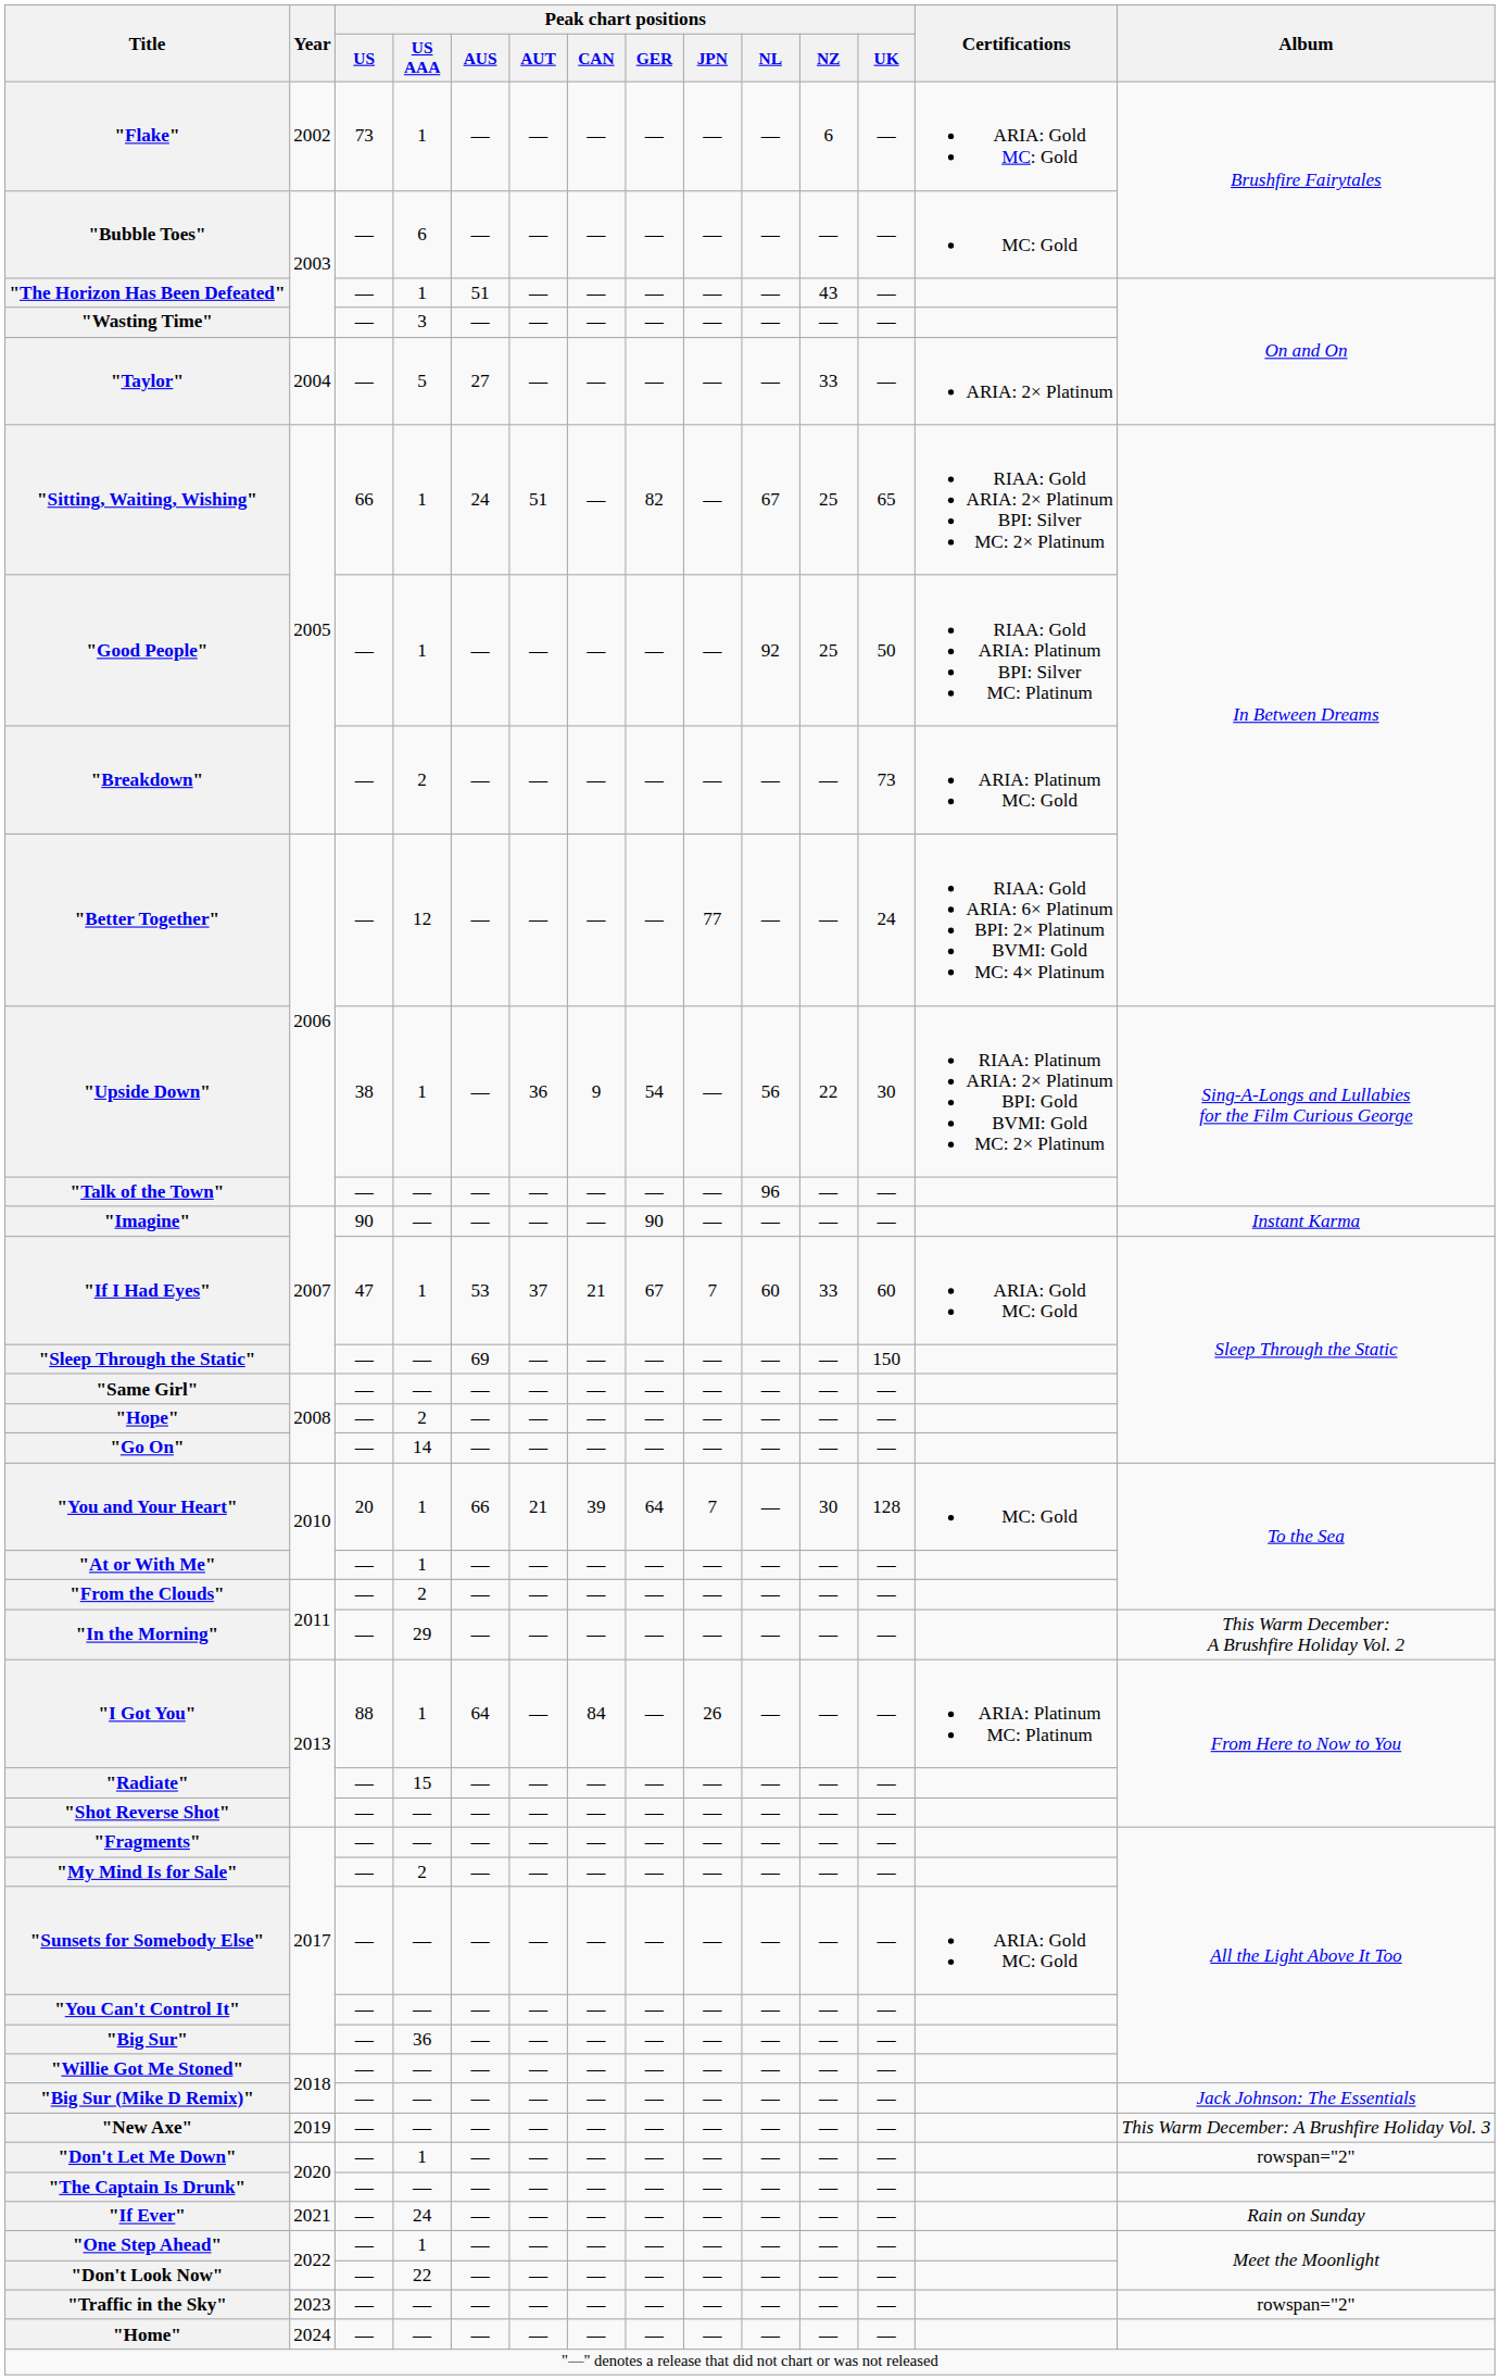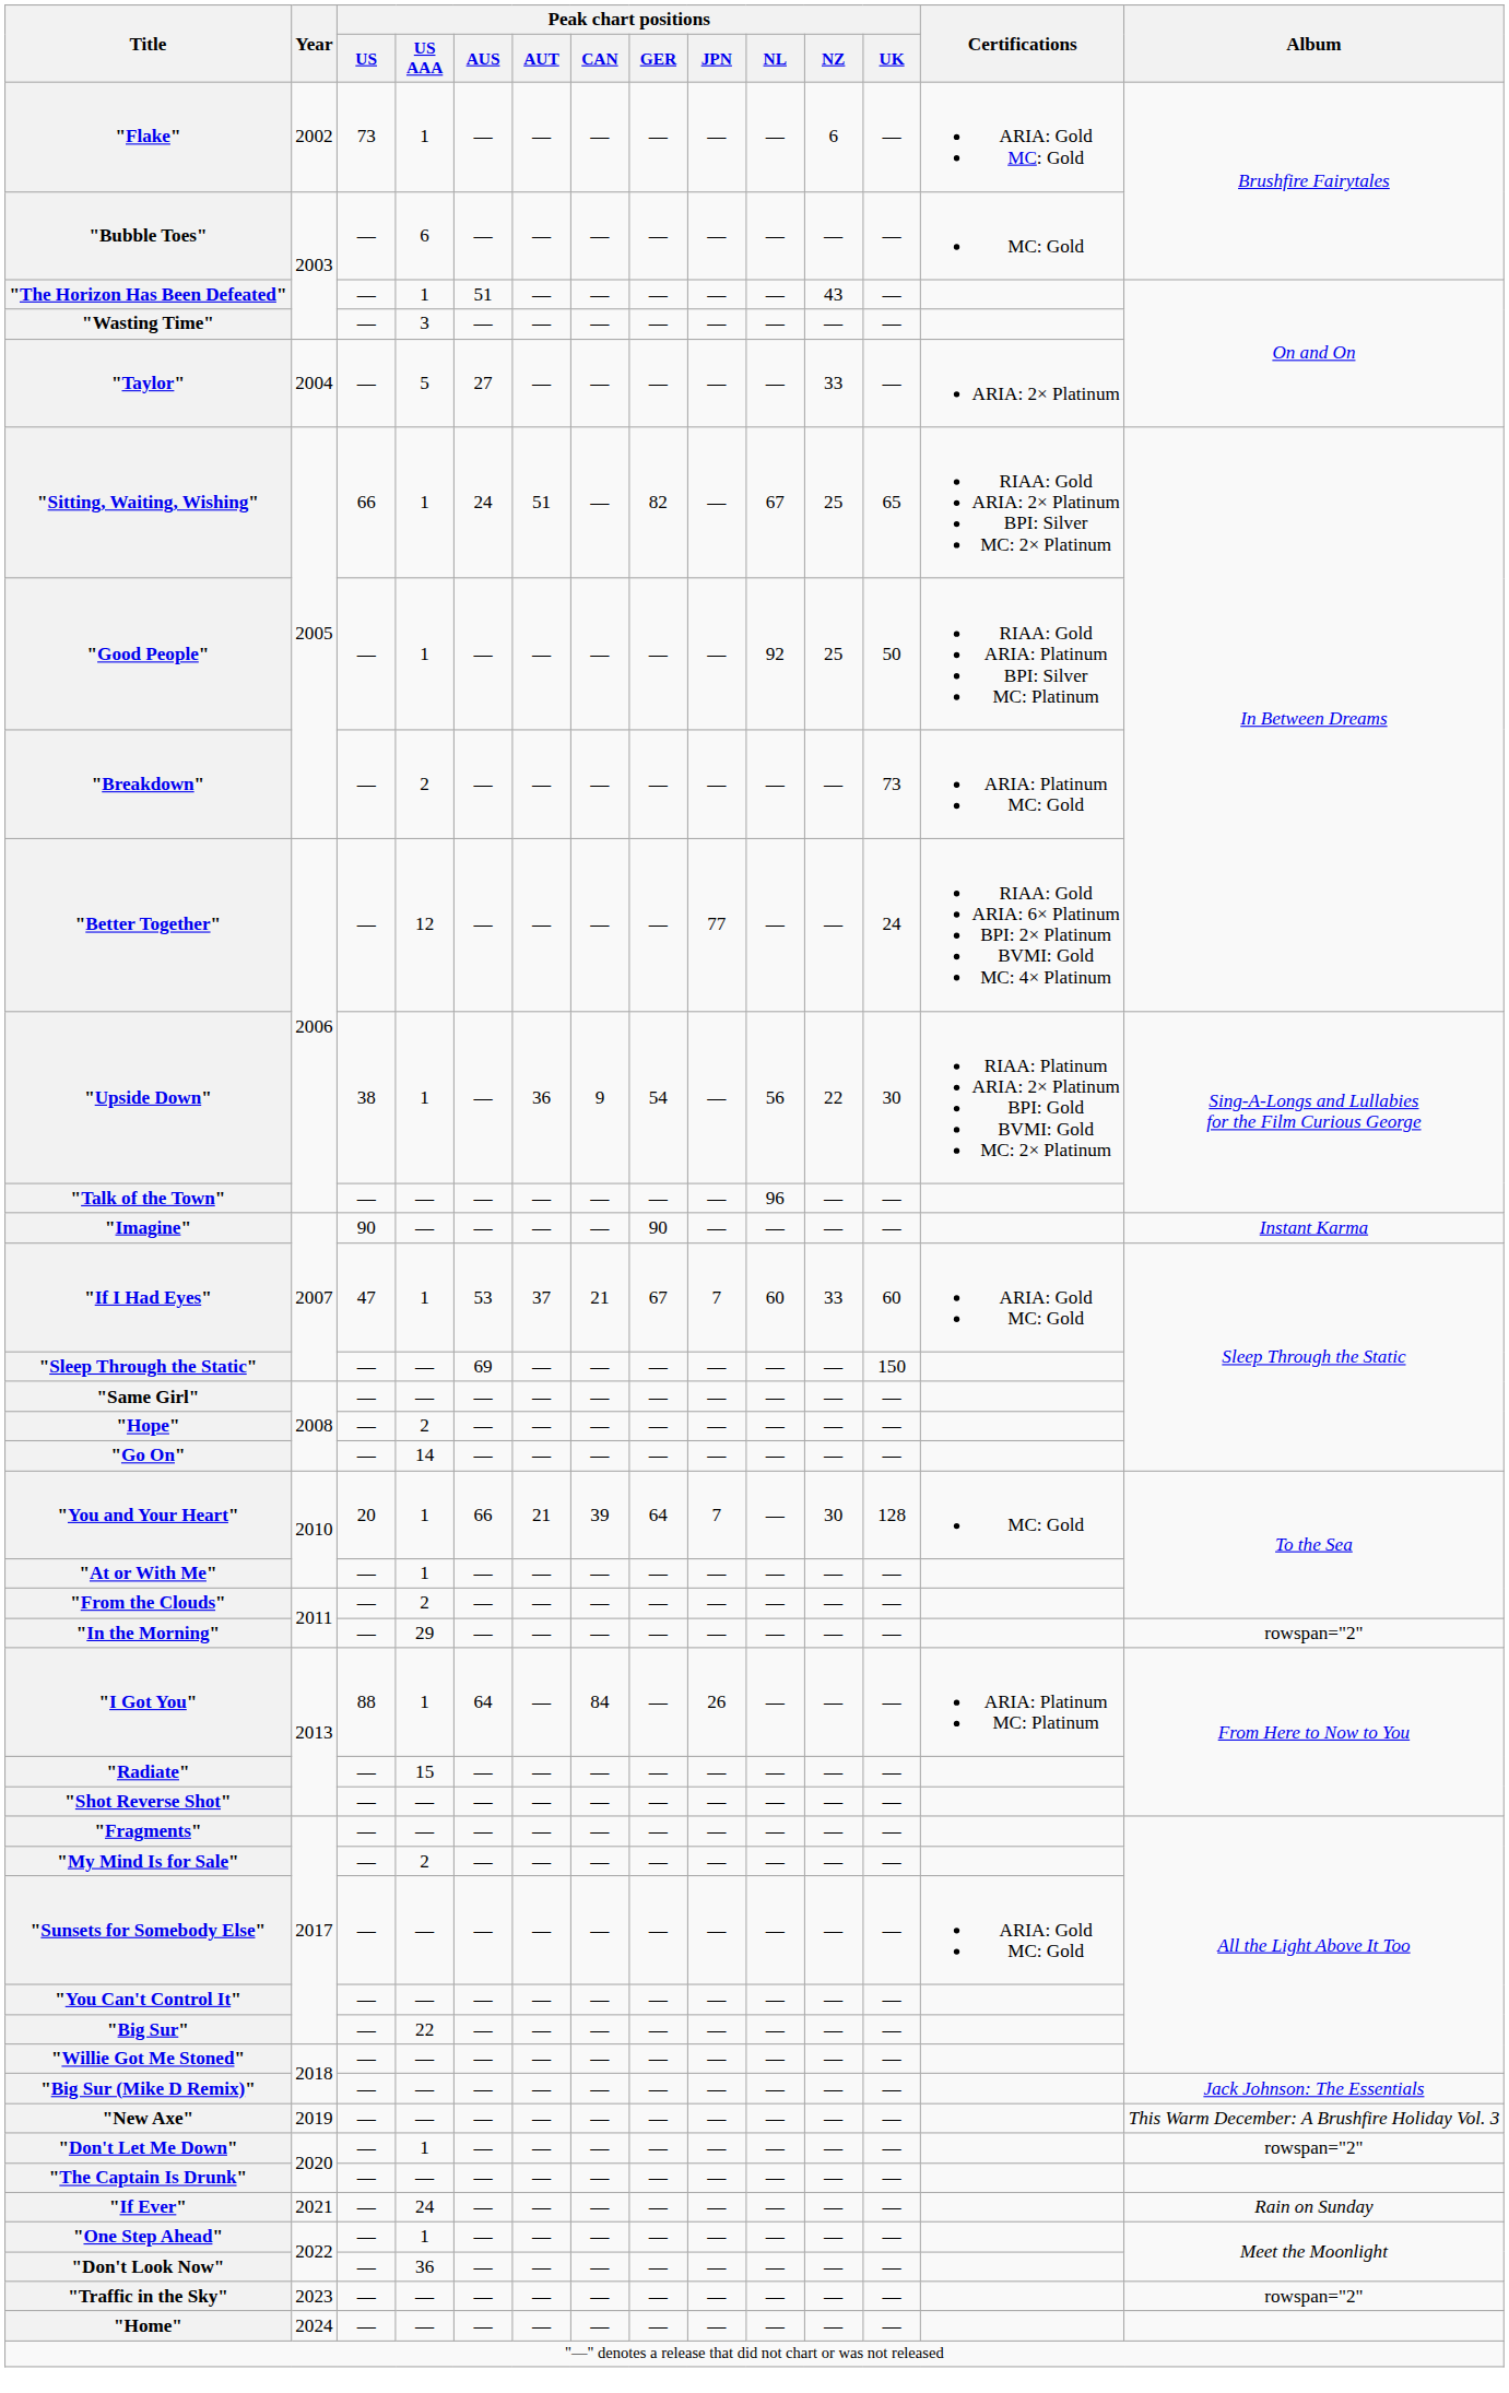"In the Morning" | Album: This Warm December: A Brushfire Holiday Vol. 2 -> rowspan="2"
"Big Sur" | Peak chart positions / US AAA: 36 -> 22
"Don't Look Now" | Peak chart positions / US AAA: 22 -> 36
